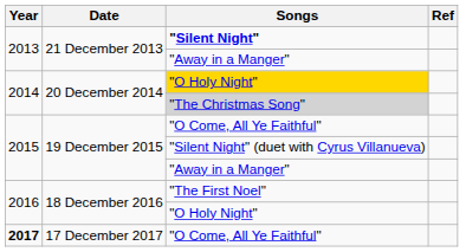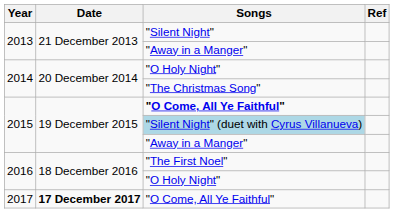"Silent Night" | Songs: bold -> normal
2014 / "O Holy Night" | Songs: gold background -> no background
"The Christmas Song" | Songs: lightgrey background -> no background
2015 / "O Come, All Ye Faithful" | Songs: normal -> bold
"Silent Night" (duet with Cyrus Villanueva) | Songs: no background -> lightblue background
2017 / "O Come, All Ye Faithful" | Year: bold -> normal
2017 / "O Come, All Ye Faithful" | Date: normal -> bold
